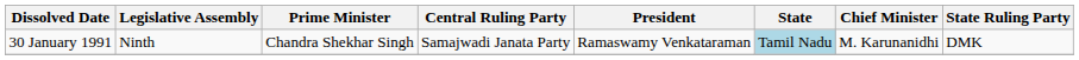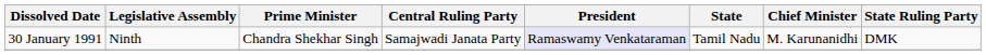30 January 1991 | President: no background -> lavender background
30 January 1991 | State: lightblue background -> no background
